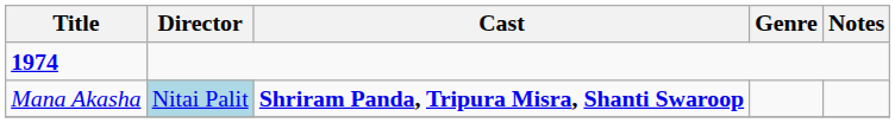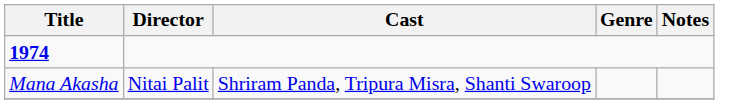Mana Akasha | Director: lightblue background -> no background
Mana Akasha | Cast: bold -> normal
